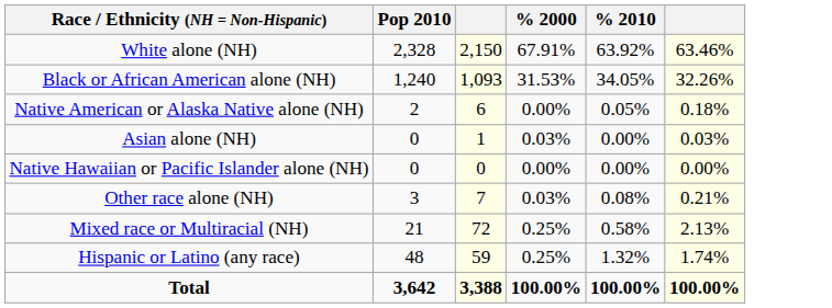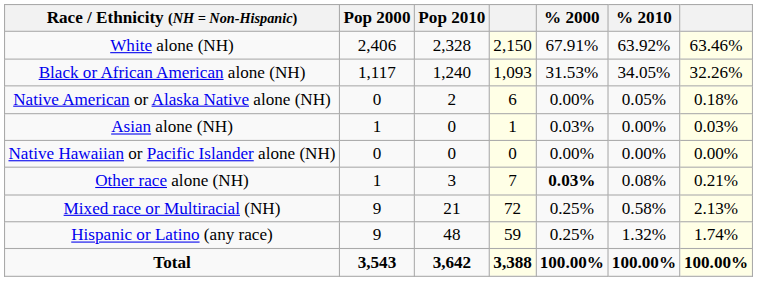+ column: Pop 2000 | 2,406 | 1,117 | 0 | 1 | 0 | 1 | 9 | 9 | 3,543
Other race alone (NH) | % 2000: normal -> bold
